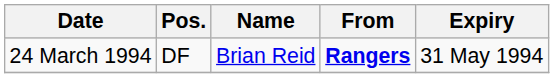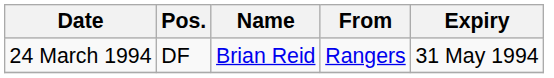24 March 1994 | From: bold -> normal
